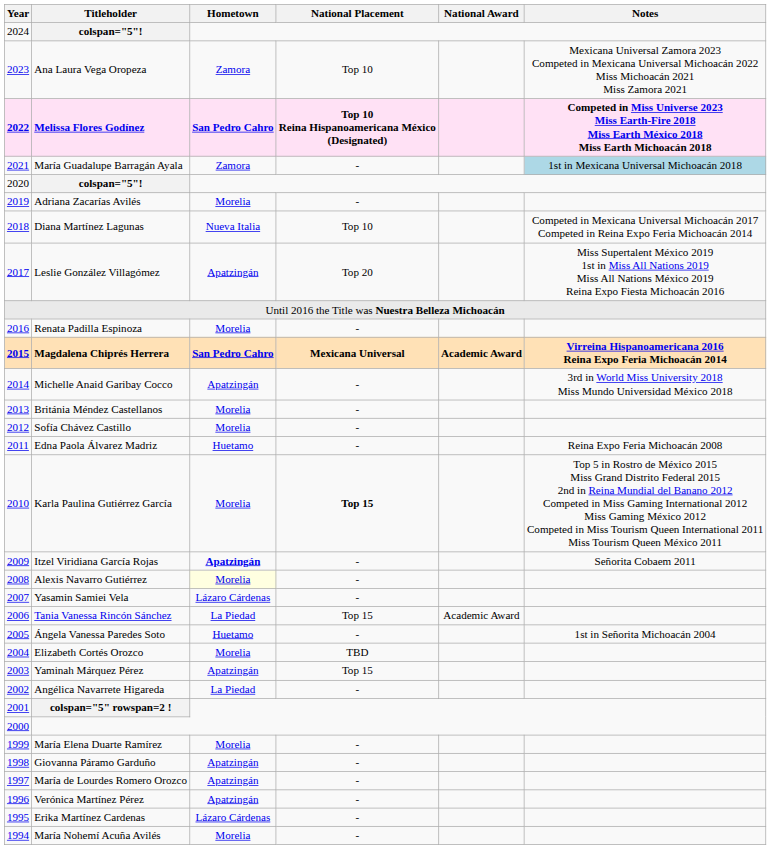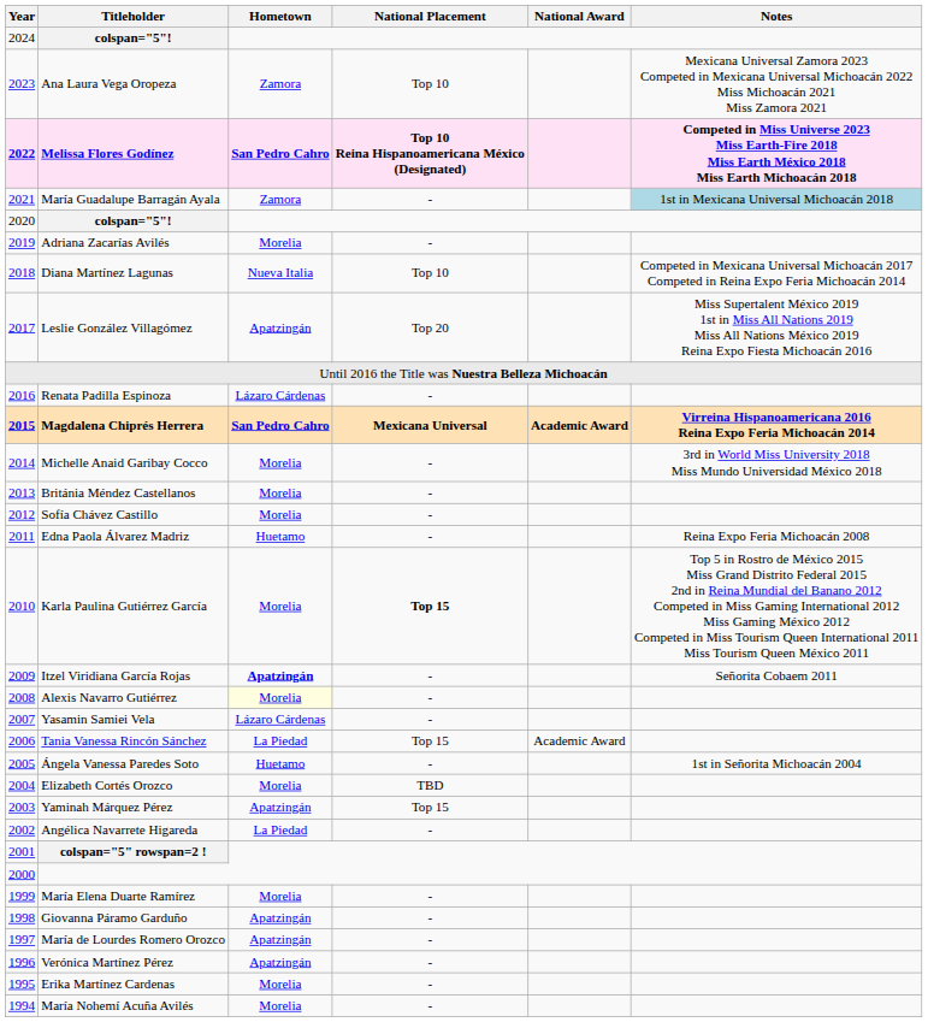Renata Padilla Espinoza | Hometown: Morelia -> Lázaro Cárdenas
Michelle Anaid Garibay Cocco | Hometown: Apatzingán -> Morelia
Erika Martínez Cardenas | Hometown: Lázaro Cárdenas -> Morelia
